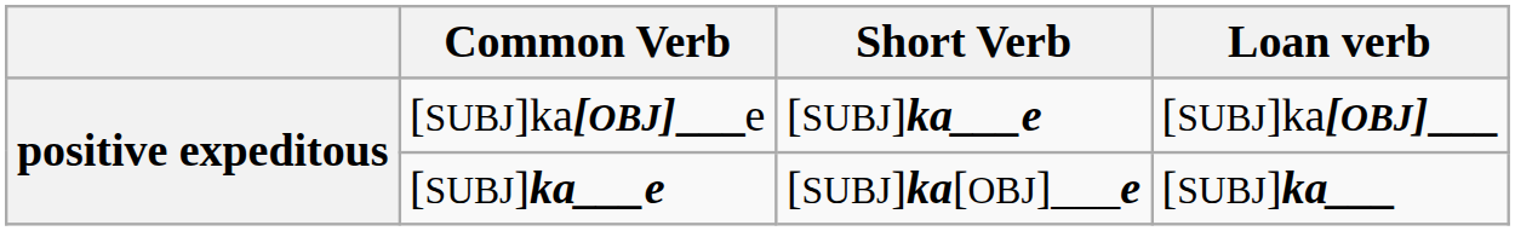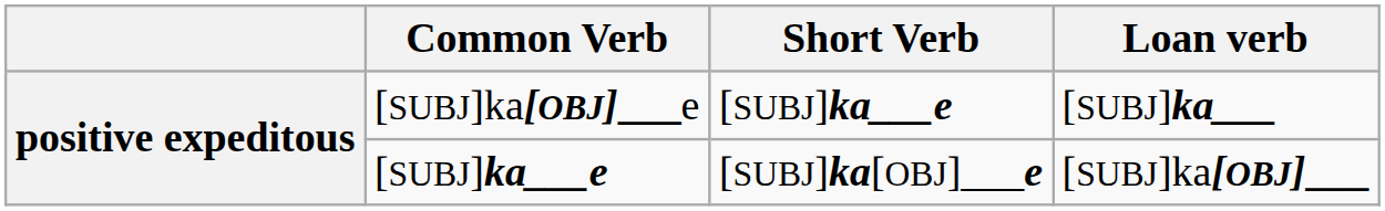row 2 | Loan verb: [SUBJ]ka[OBJ]___ -> [SUBJ]ka___
row 3 | Loan verb: [SUBJ]ka___ -> [SUBJ]ka[OBJ]___
